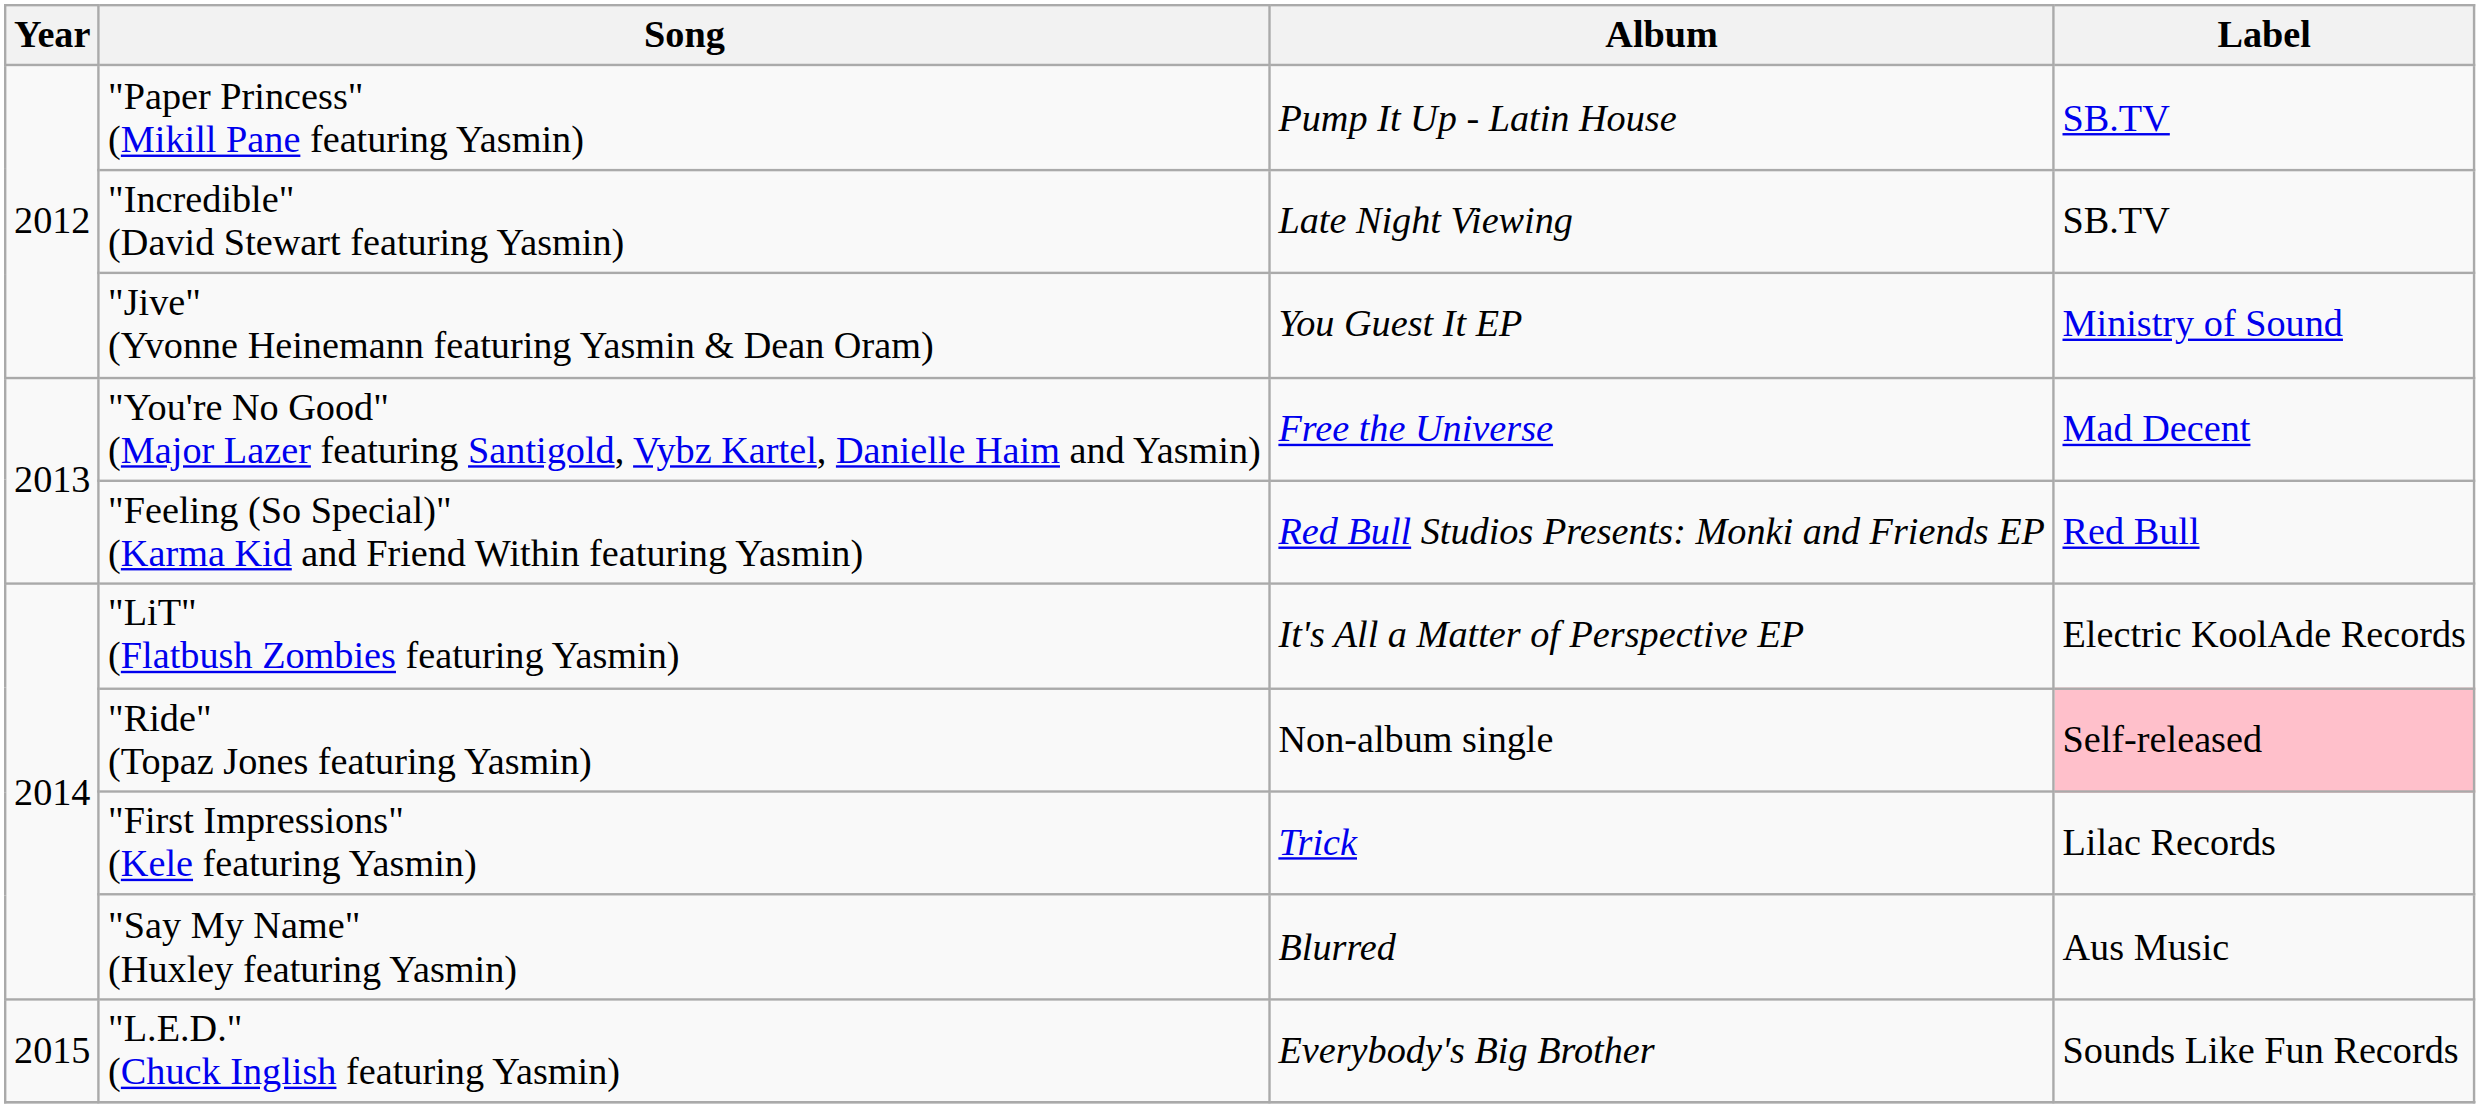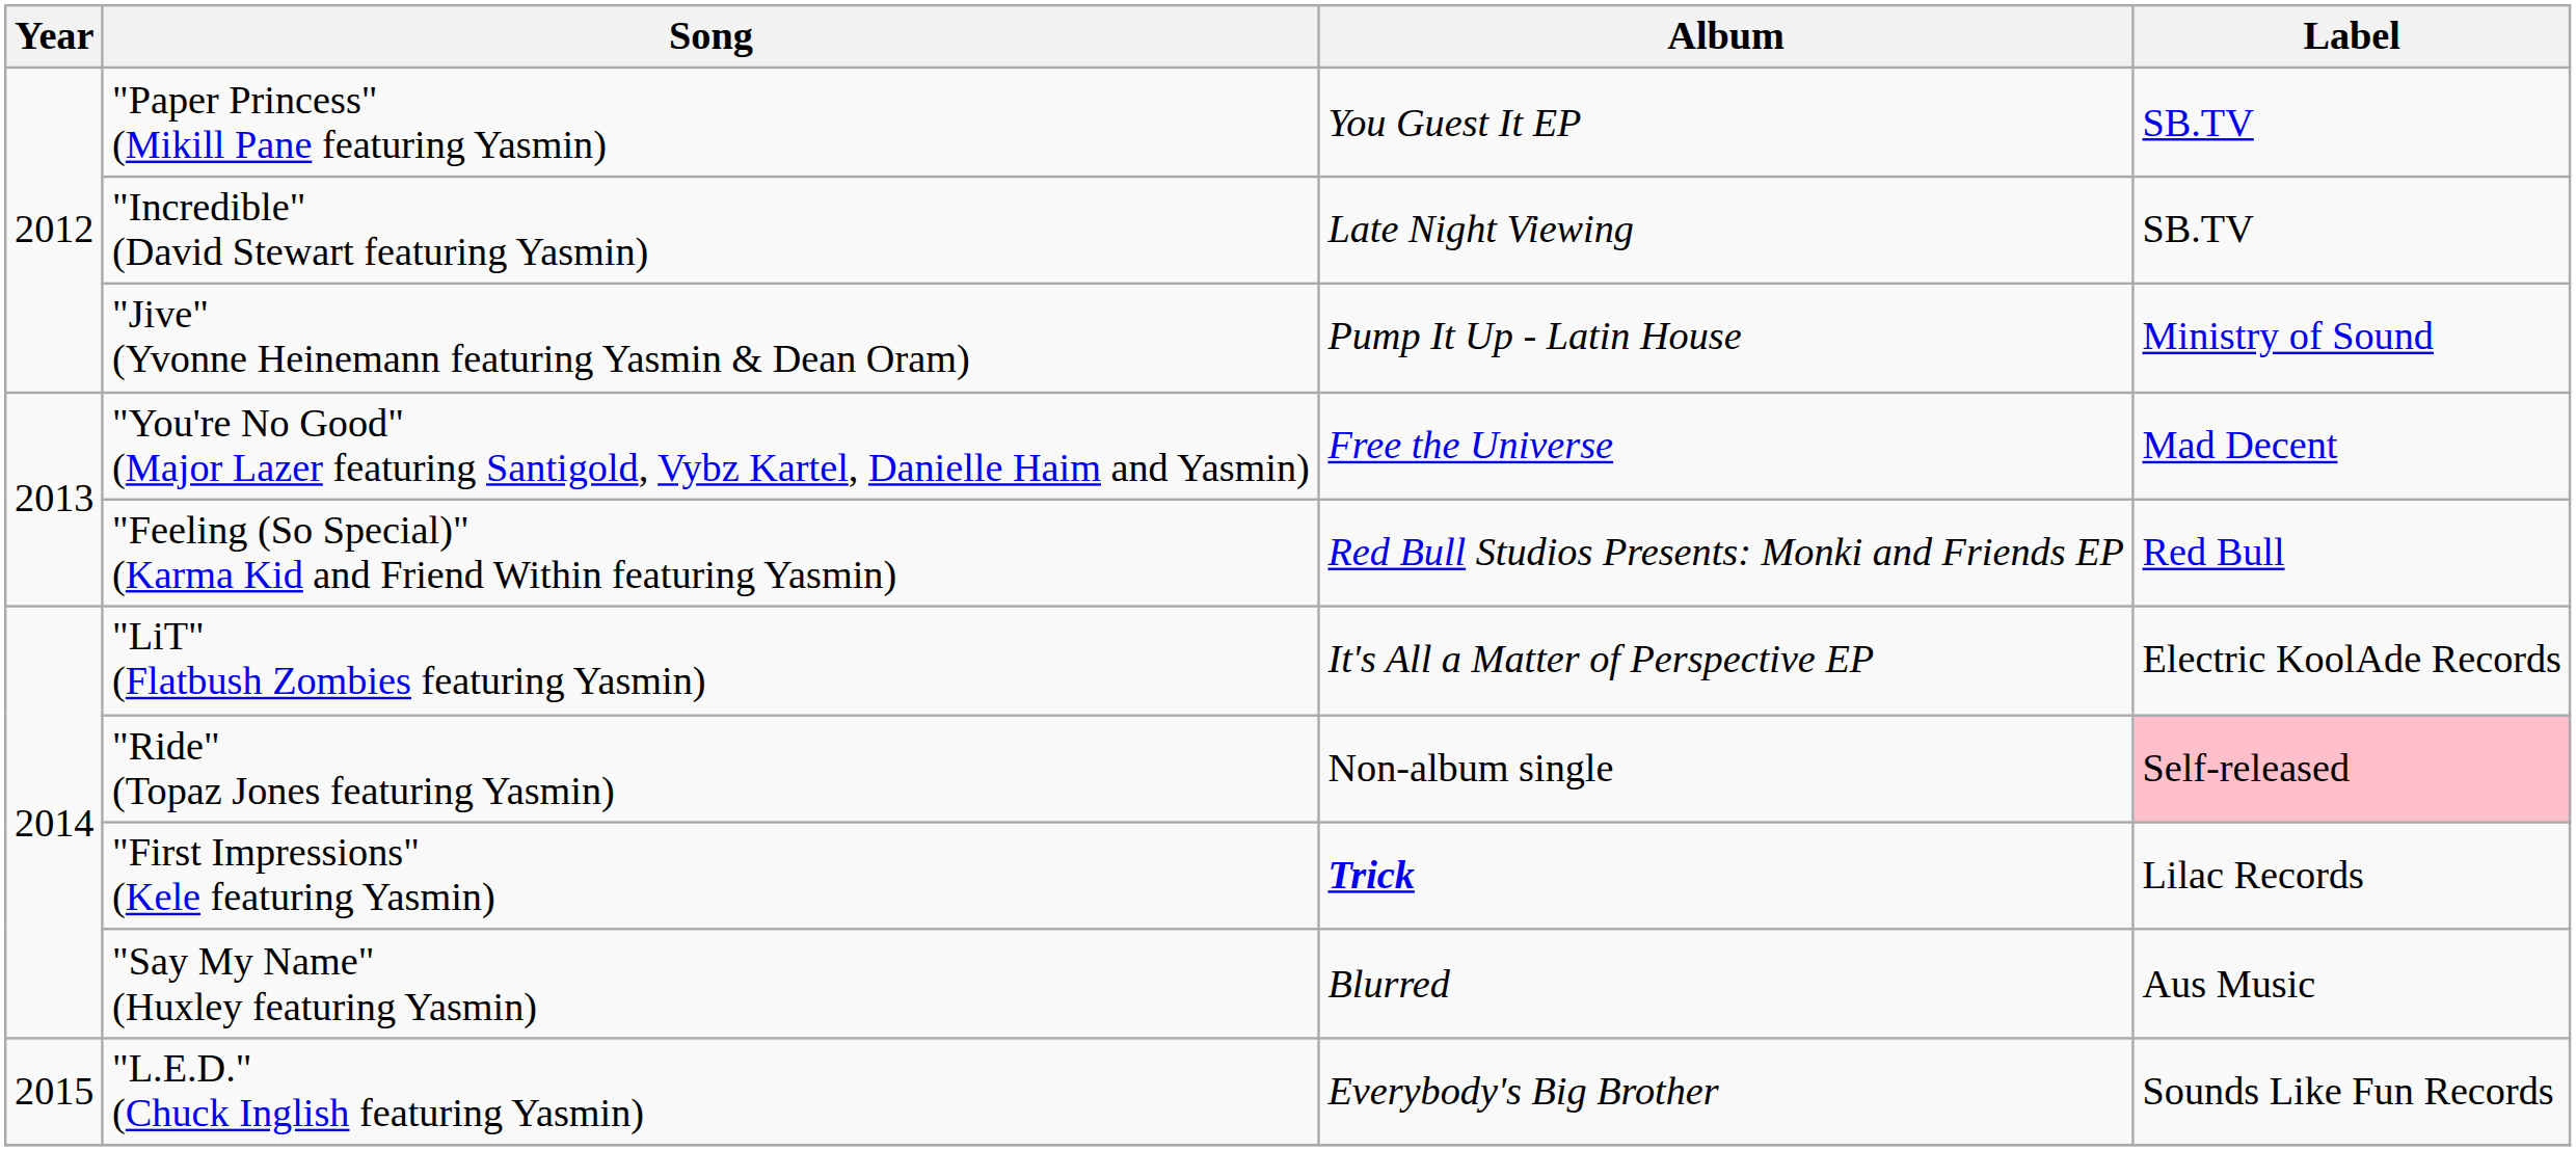"Paper Princess" (Mikill Pane featuring Yasmin) | Album: Pump It Up - Latin House -> You Guest It EP
"Jive" (Yvonne Heinemann featuring Yasmin & Dean Oram) | Album: You Guest It EP -> Pump It Up - Latin House
"First Impressions" (Kele featuring Yasmin) | Album: normal -> bold
